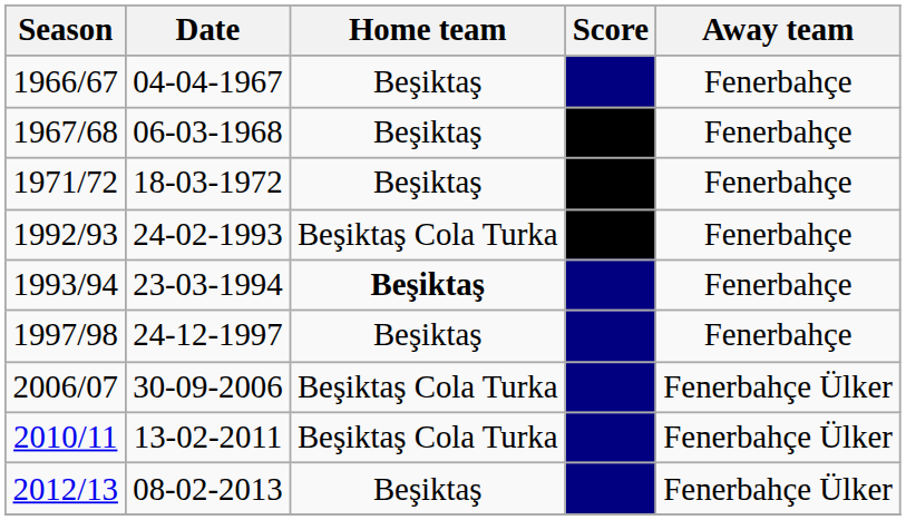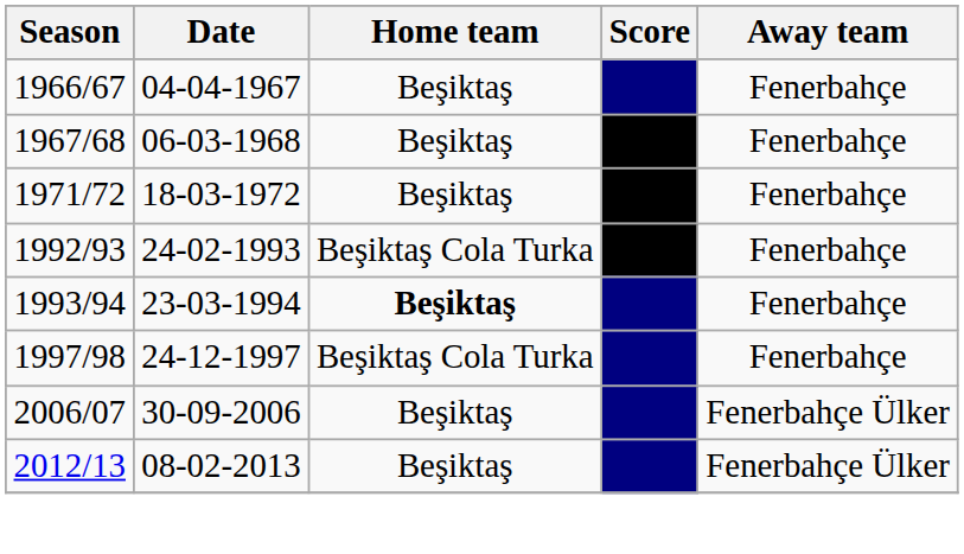1997/98 | Home team: Beşiktaş -> Beşiktaş Cola Turka
2006/07 | Home team: Beşiktaş Cola Turka -> Beşiktaş
- row: 2010/11 | 13-02-2011 | Beşiktaş Cola Turka | Fenerbahçe Ülker
